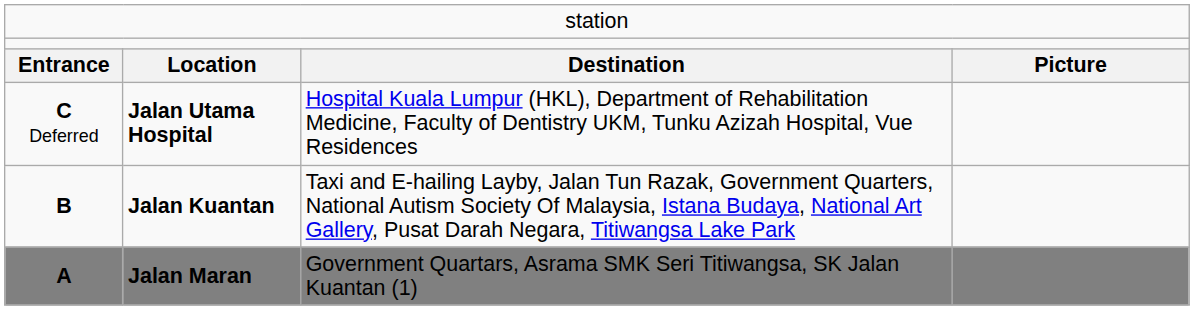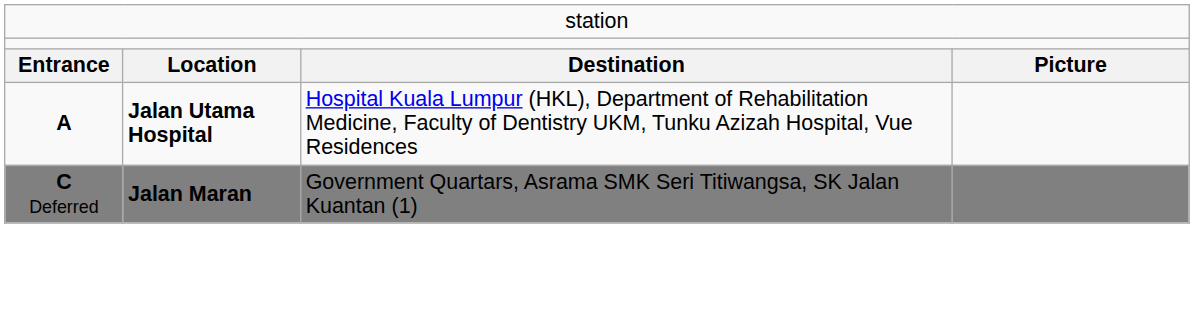Jalan Utama Hospital | column 1: C Deferred -> A
- row: B | Jalan Kuantan | Taxi and E-hailing Layby, Jalan Tun Razak, Government Quarters, National Autism Society Of Malaysia, Istana Budaya, National Art Gallery, Pusat Darah Negara, Titiwangsa Lake Park
Jalan Maran | column 1: A -> C Deferred
